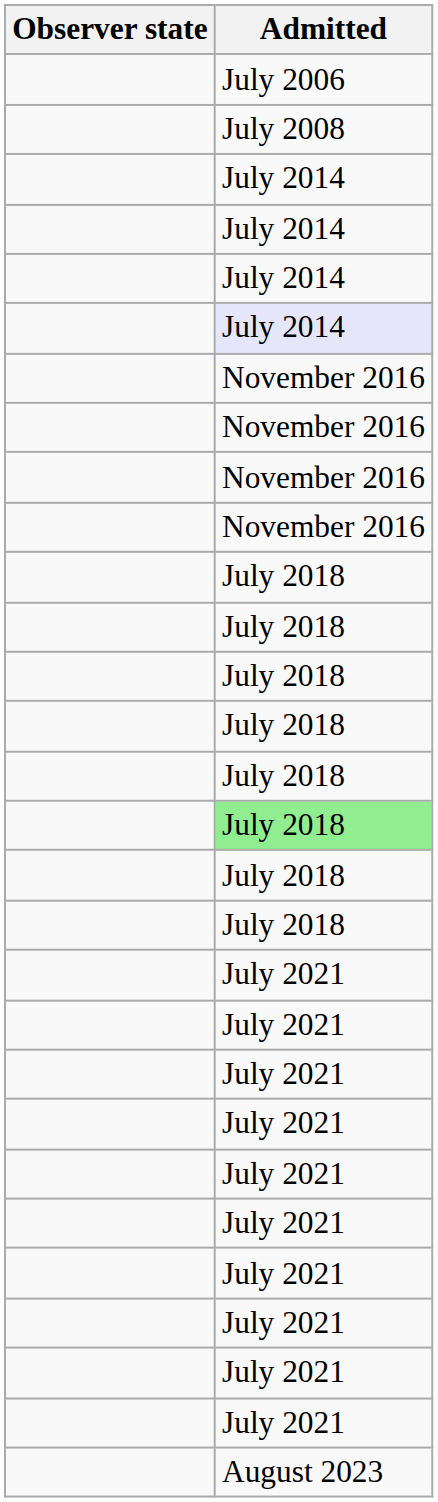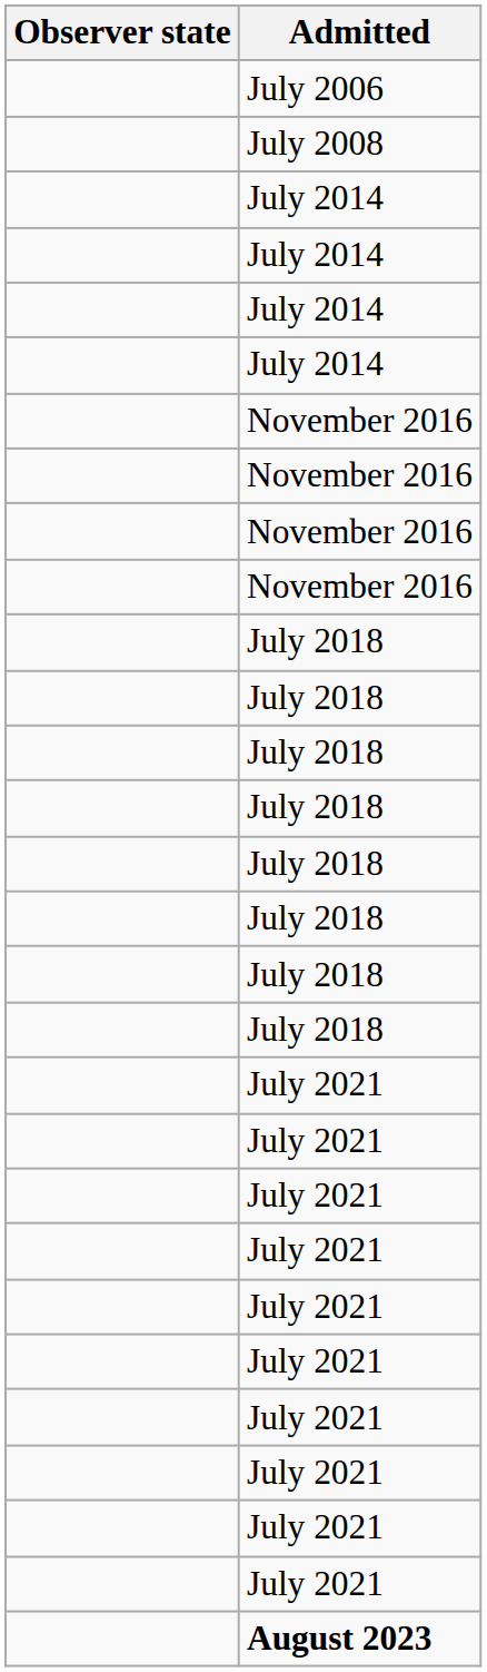row 7 | Admitted: lavender background -> no background
row 17 | Admitted: lightgreen background -> no background
row 30 | Admitted: normal -> bold
